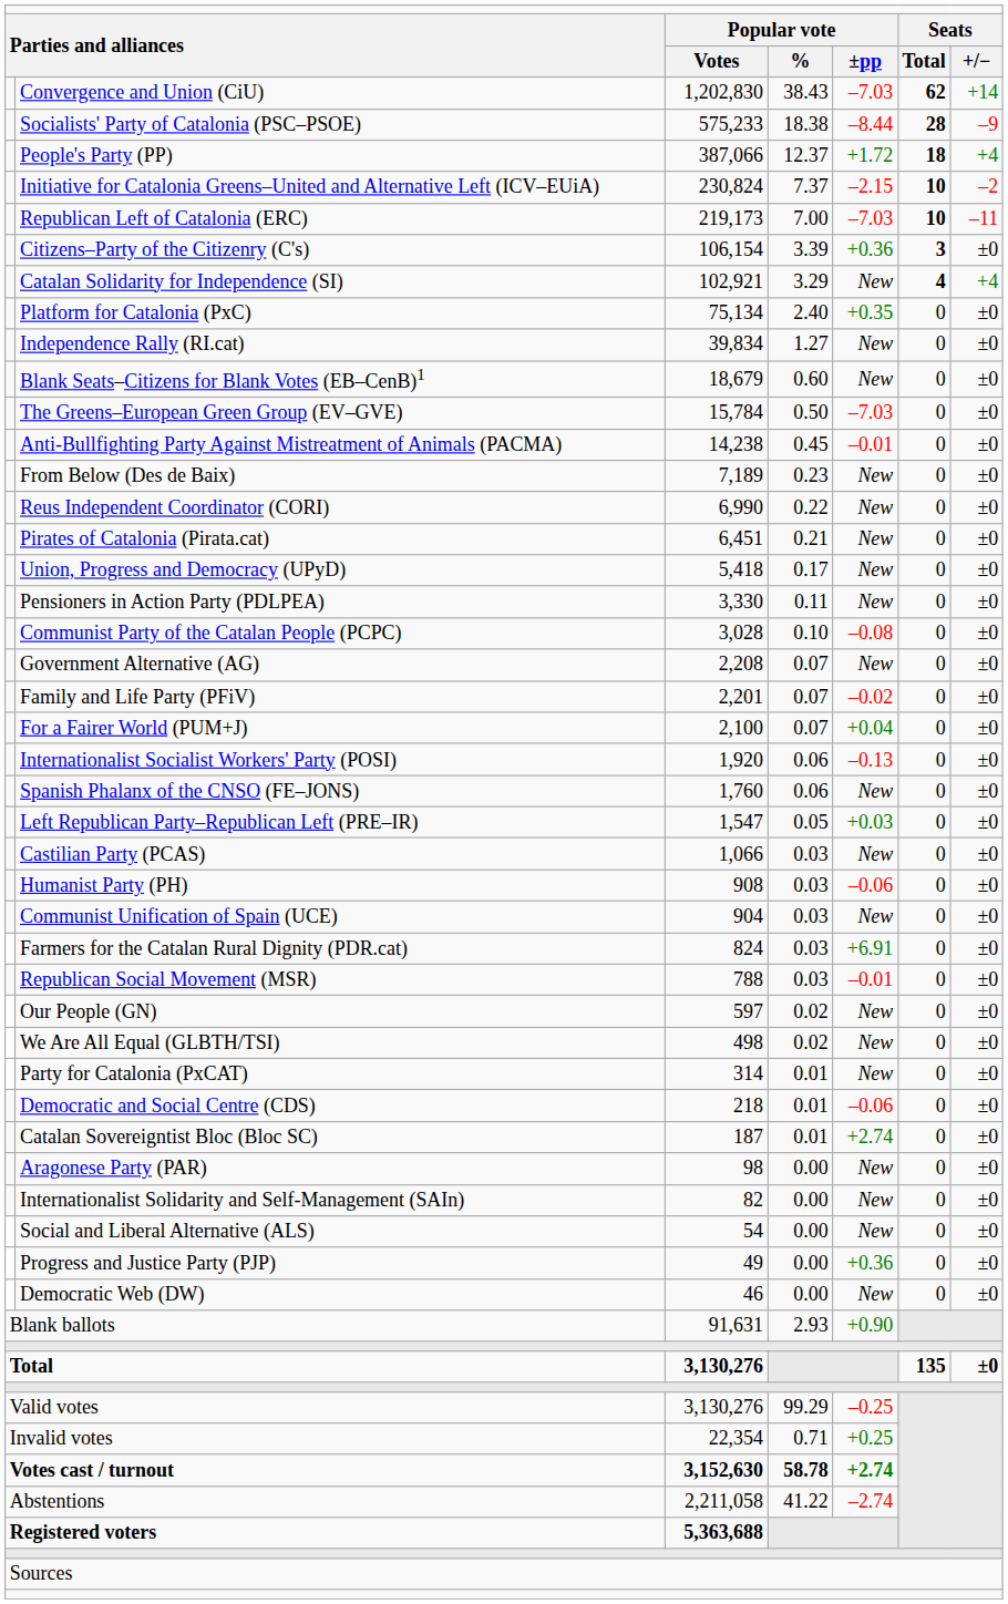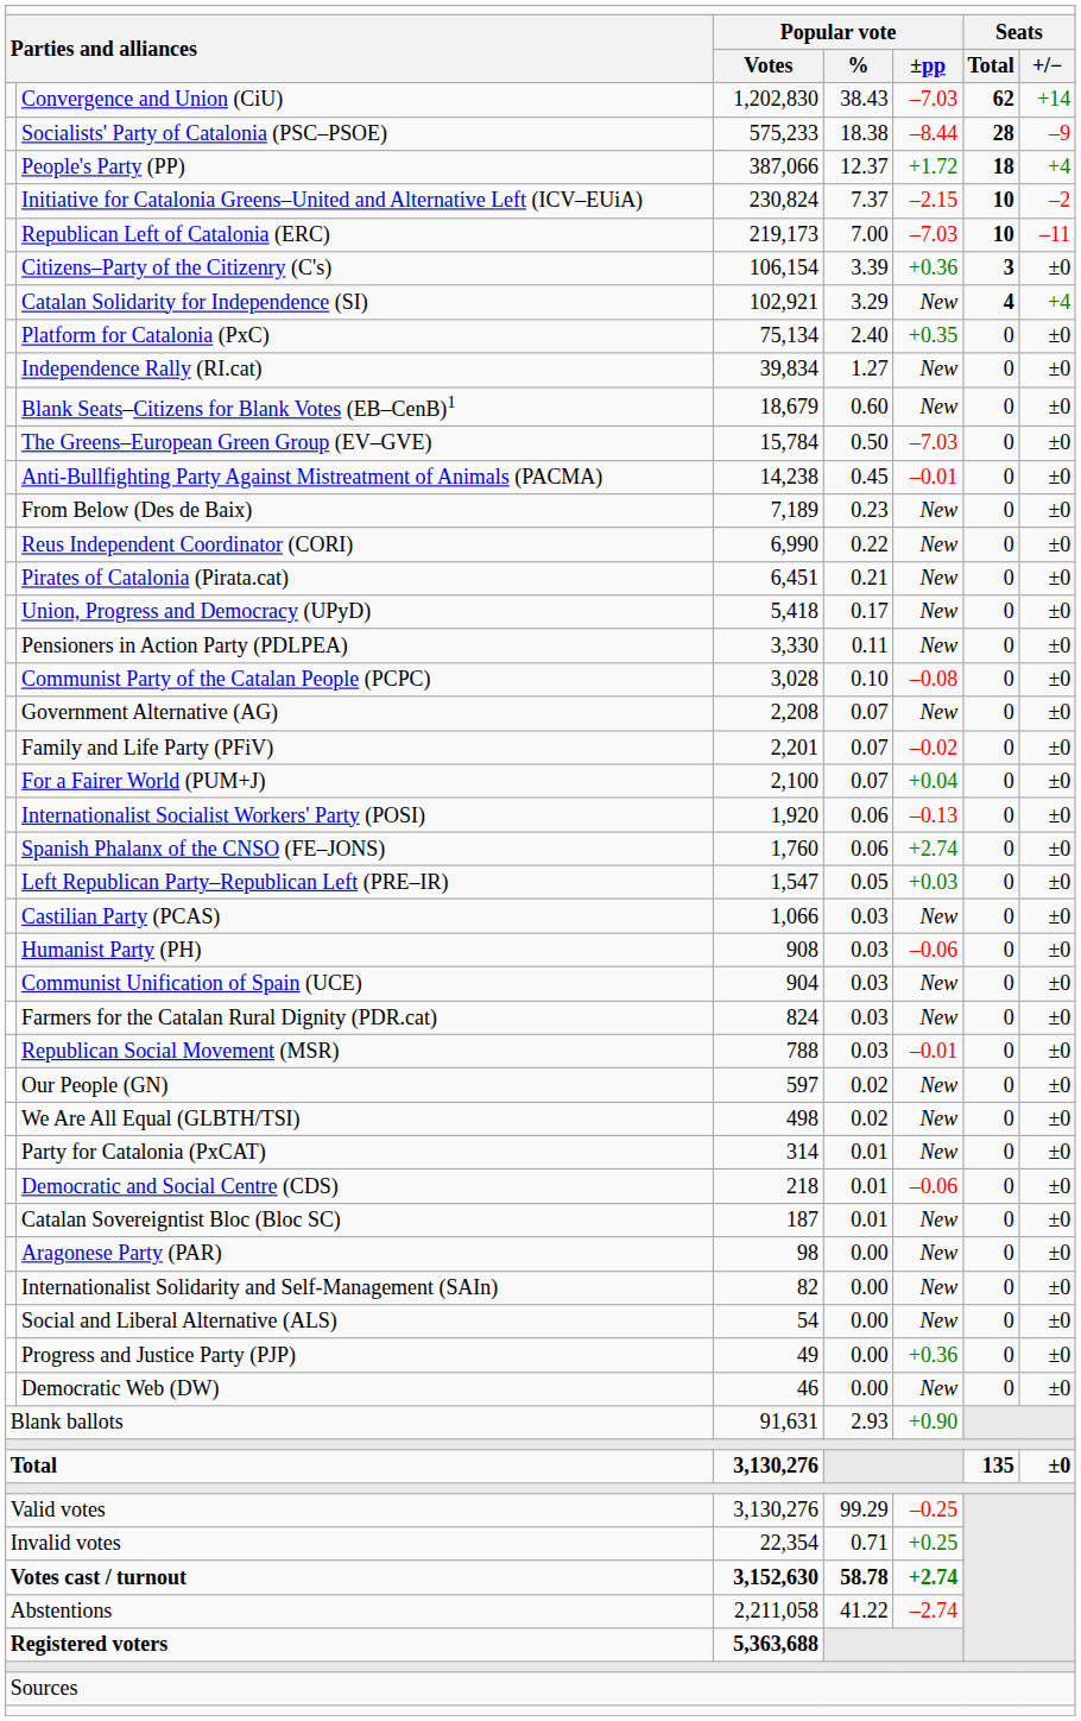Spanish Phalanx of the CNSO (FE–JONS) | column 5: New -> +2.74
Farmers for the Catalan Rural Dignity (PDR.cat) | column 5: +6.91 -> New
Catalan Sovereigntist Bloc (Bloc SC) | column 5: +2.74 -> New
